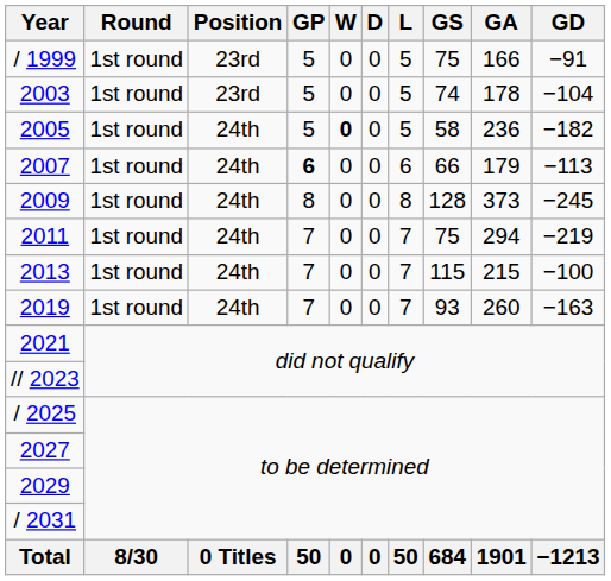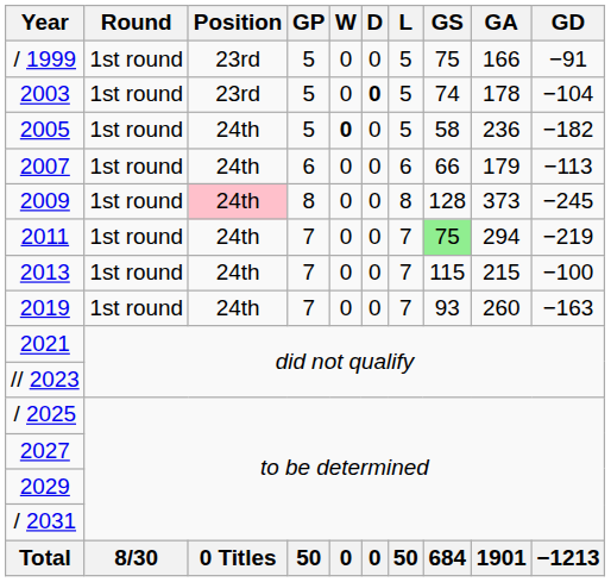2003 | D: normal -> bold
2007 | GP: bold -> normal
2009 | Position: no background -> pink background
2011 | GS: no background -> lightgreen background
